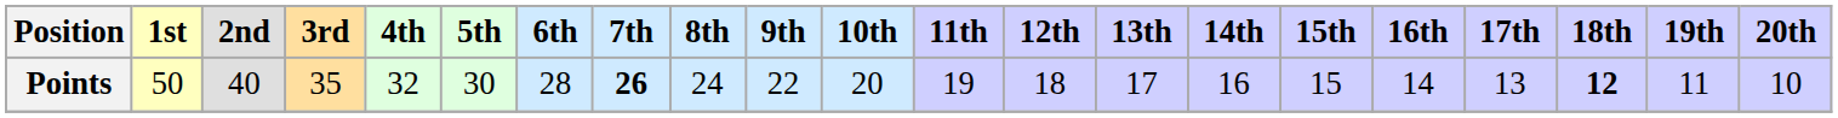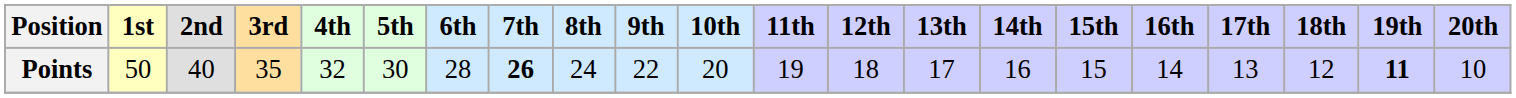Points | 18th: bold -> normal
Points | 19th: normal -> bold
